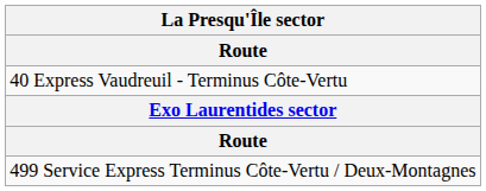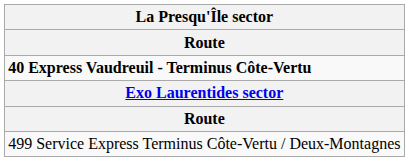row 3 | column 1: normal -> bold
